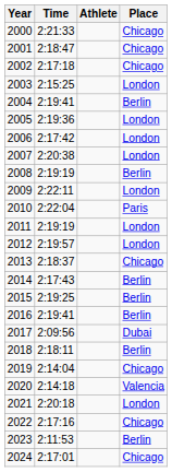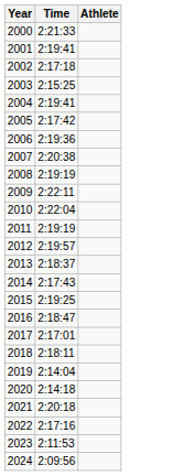- column: Place | Chicago | Chicago | Chicago | London | Berlin | London | London | London | Berlin | London | Paris | London | London | Chicago | Berlin | Berlin | Berlin | Dubai | Berlin | Chicago | Valencia | London | Chicago | Berlin | Chicago
2001 | Time: 2:18:47 -> 2:19:41
2005 | Time: 2:19:36 -> 2:17:42
2006 | Time: 2:17:42 -> 2:19:36
2016 | Time: 2:19:41 -> 2:18:47
2017 | Time: 2:09:56 -> 2:17:01
2024 | Time: 2:17:01 -> 2:09:56
